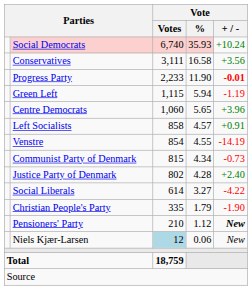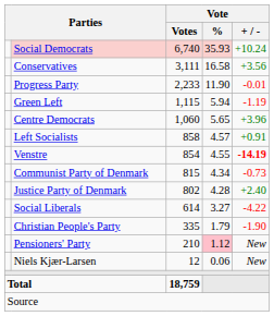Progress Party | Vote / + / -: bold -> normal
Venstre | Vote / + / -: normal -> bold
Pensioners' Party | Vote / %: no background -> pink background
Pensioners' Party | Vote / + / -: bold -> normal
Niels Kjær-Larsen | Vote / Votes: lightblue background -> no background
